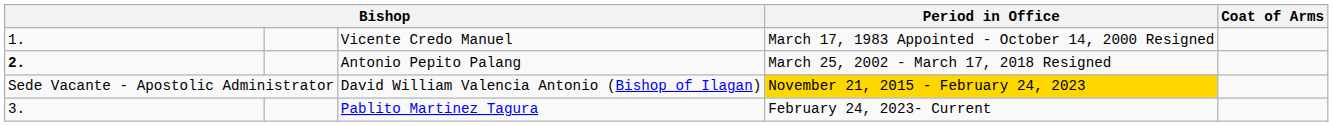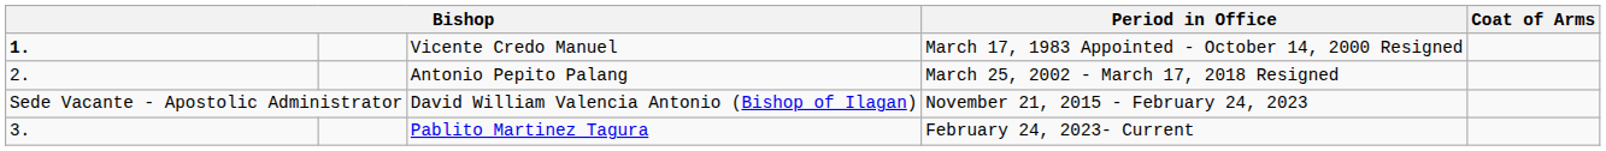Vicente Credo Manuel | column 1: normal -> bold
Antonio Pepito Palang | column 1: bold -> normal
David William Valencia Antonio (Bishop of Ilagan) | Period in Office: gold background -> no background
